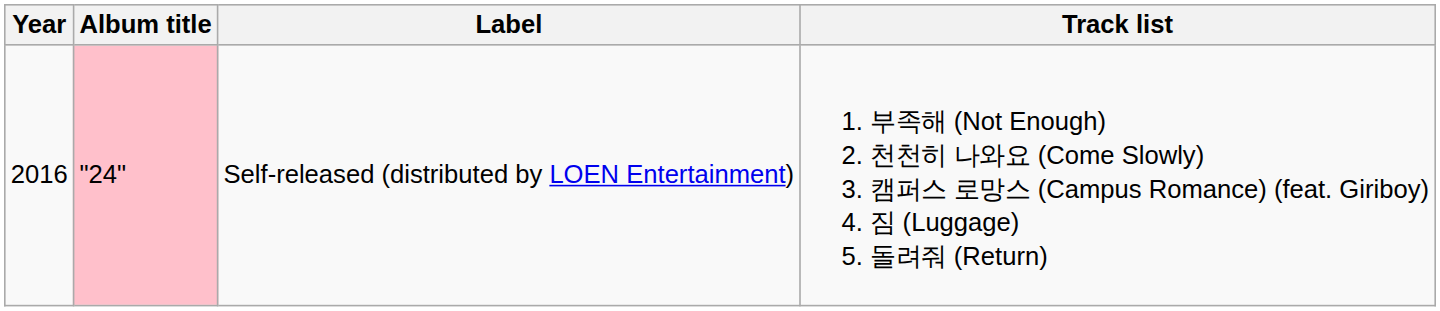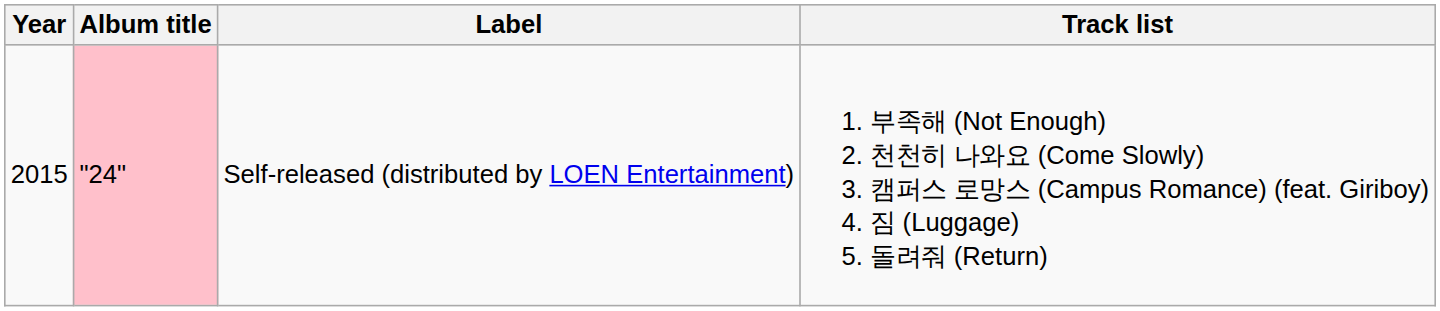Self-released (distributed by LOEN Entertainment) | Year: 2016 -> 2015
